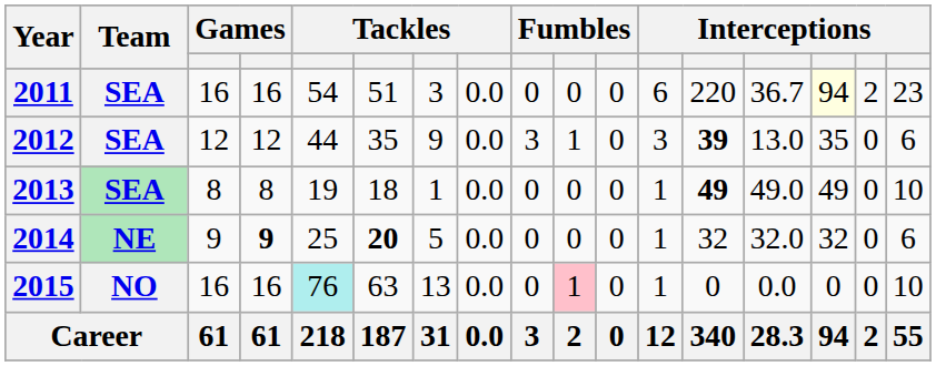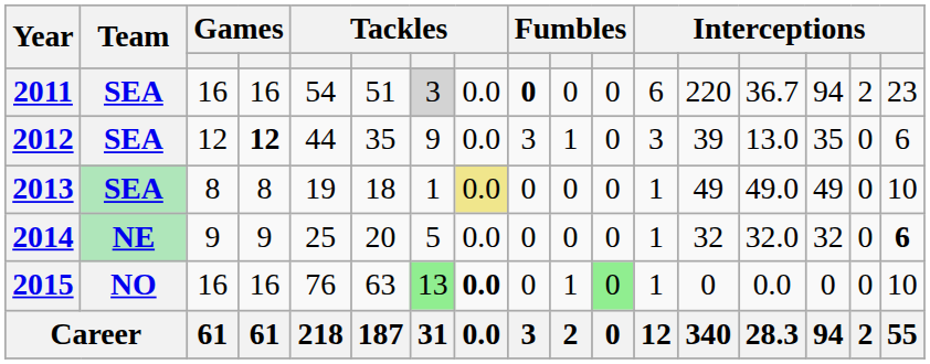2011 | column 7: no background -> lightgrey background
2011 | column 9: normal -> bold
2011 | column 15: lightyellow background -> no background
2012 | column 4: normal -> bold
2012 | column 13: bold -> normal
2013 | column 8: no background -> khaki background
2013 | column 13: bold -> normal
2014 | column 4: bold -> normal
2014 | column 6: bold -> normal
2014 | column 17: normal -> bold
2015 | column 5: paleturquoise background -> no background
2015 | column 7: no background -> lightgreen background
2015 | column 8: normal -> bold
2015 | column 10: pink background -> no background
2015 | column 11: no background -> lightgreen background
